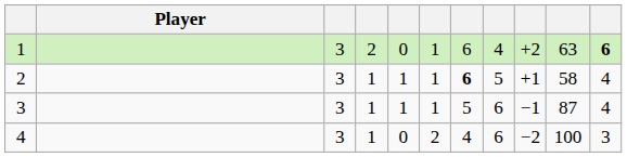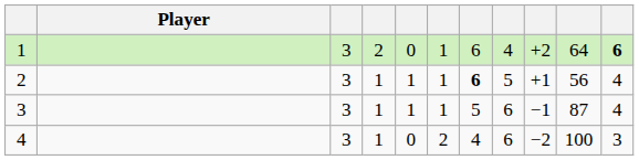row 2 | column 10: 63 -> 64
row 3 | column 10: 58 -> 56
